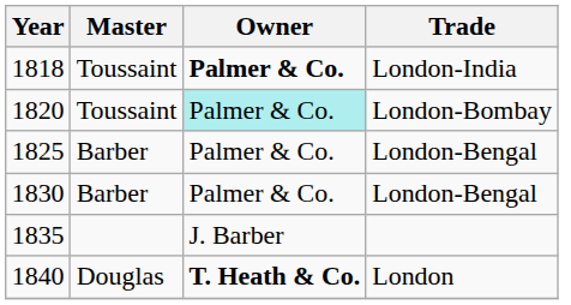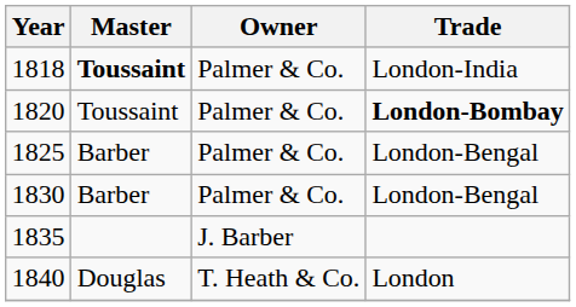1818 | Master: normal -> bold
1818 | Owner: bold -> normal
1820 | Owner: paleturquoise background -> no background
1820 | Trade: normal -> bold
1840 | Owner: bold -> normal
